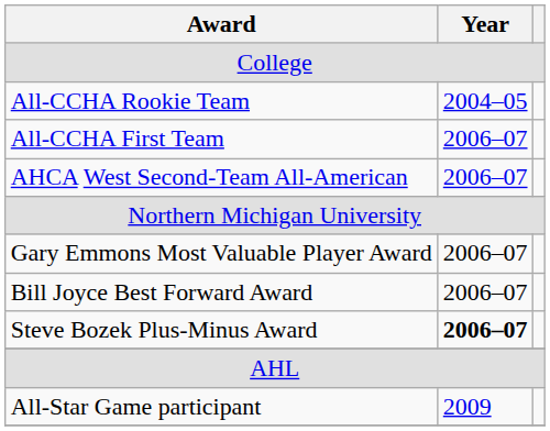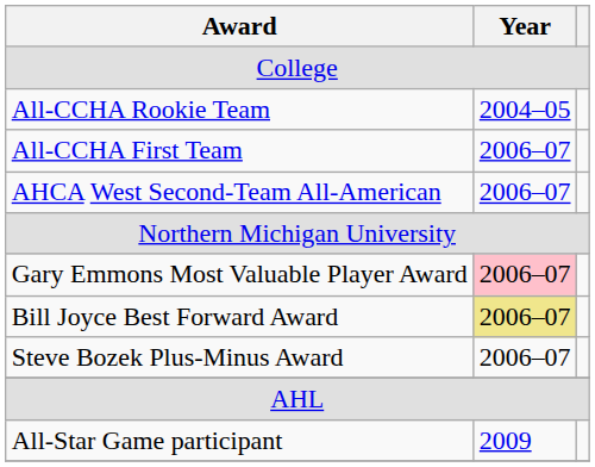Gary Emmons Most Valuable Player Award | Year: no background -> pink background
Bill Joyce Best Forward Award | Year: no background -> khaki background
Steve Bozek Plus-Minus Award | Year: bold -> normal
